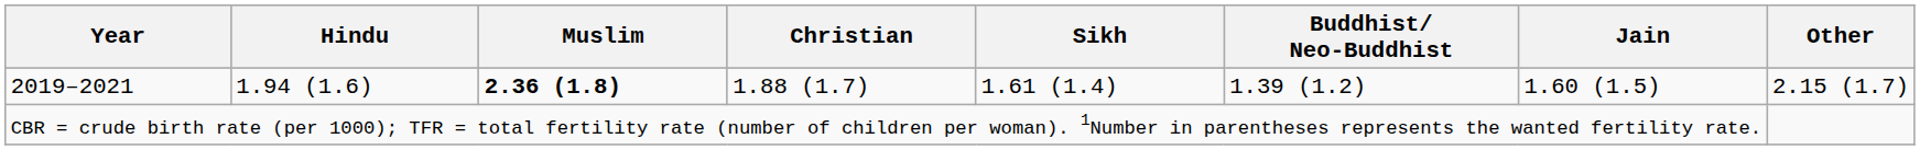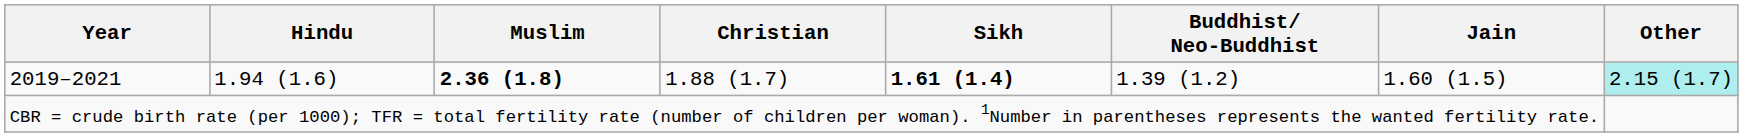2019–2021 | Sikh: normal -> bold
2019–2021 | Other: no background -> paleturquoise background
